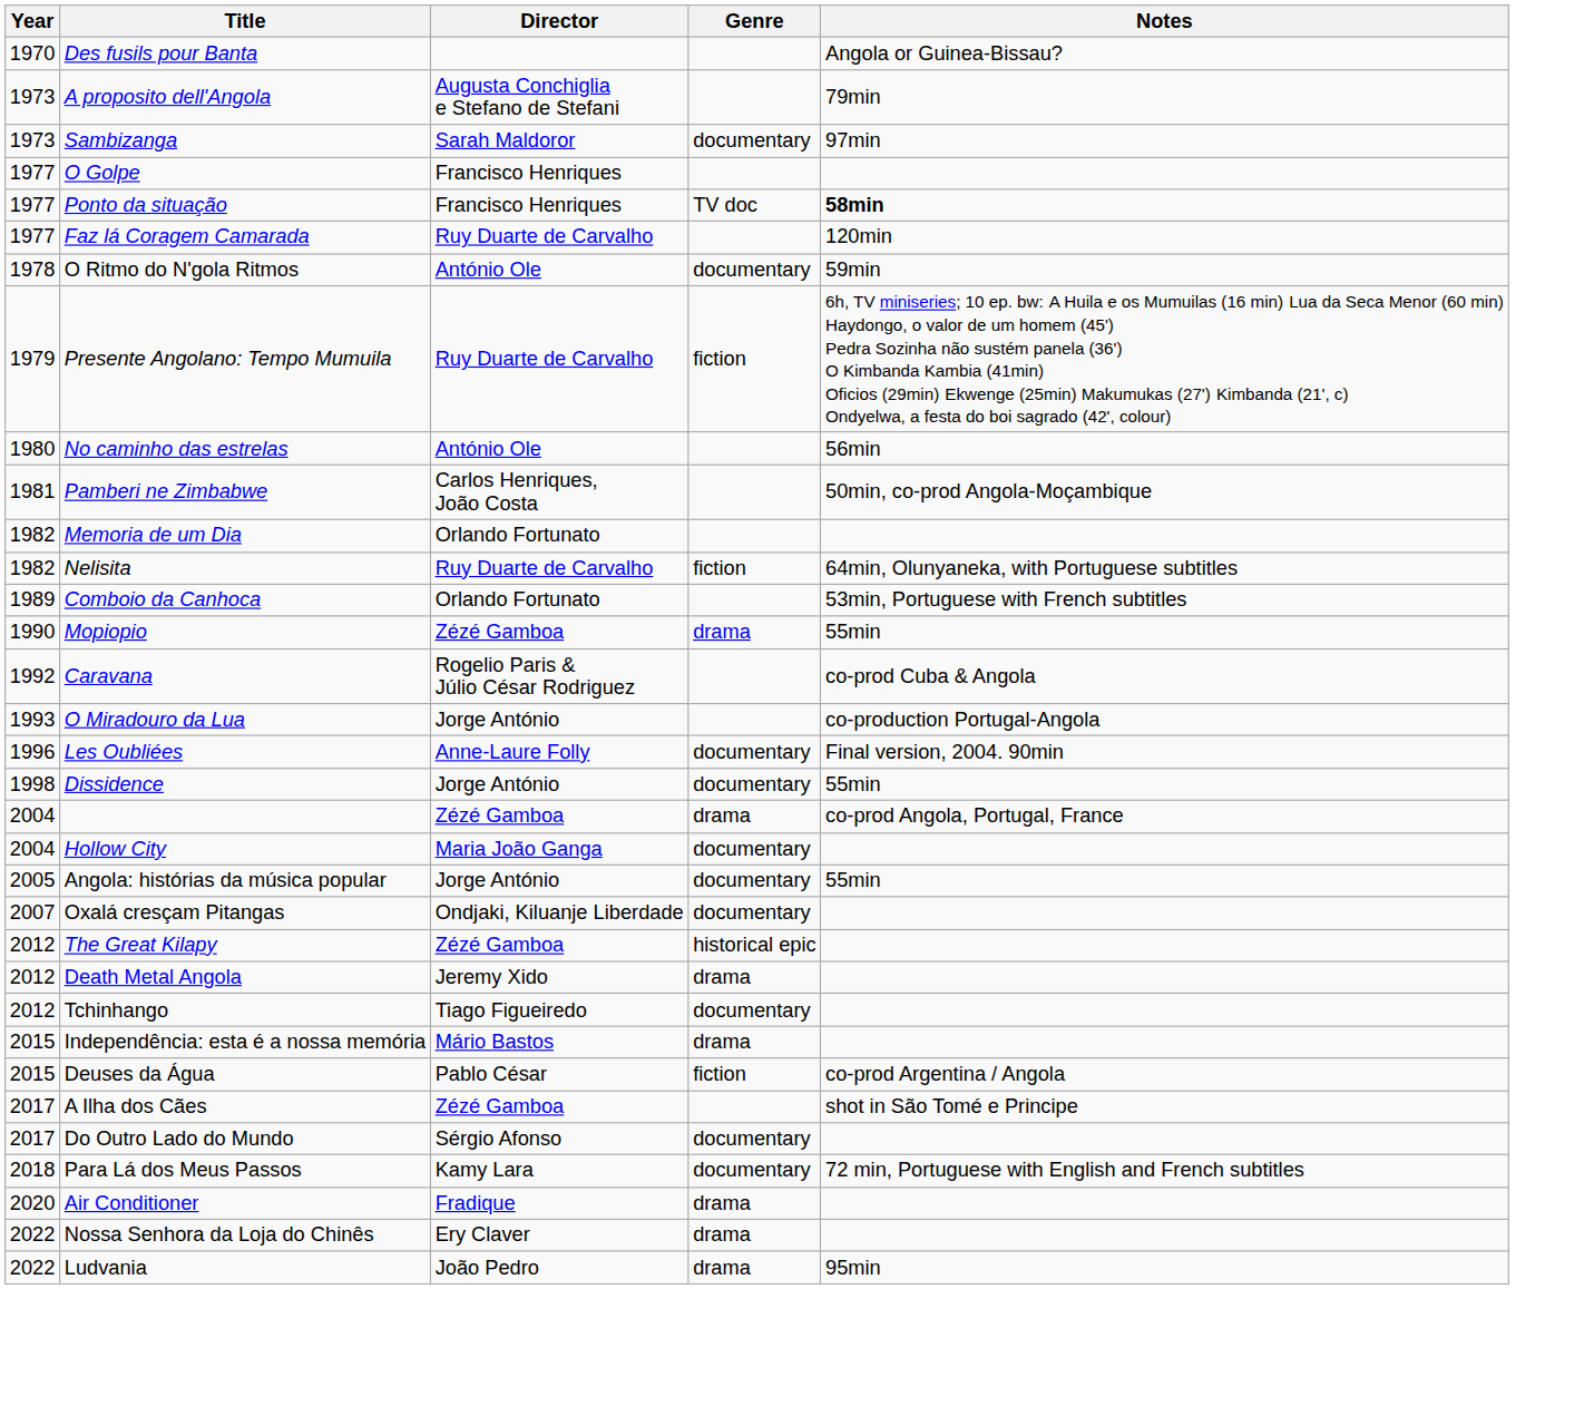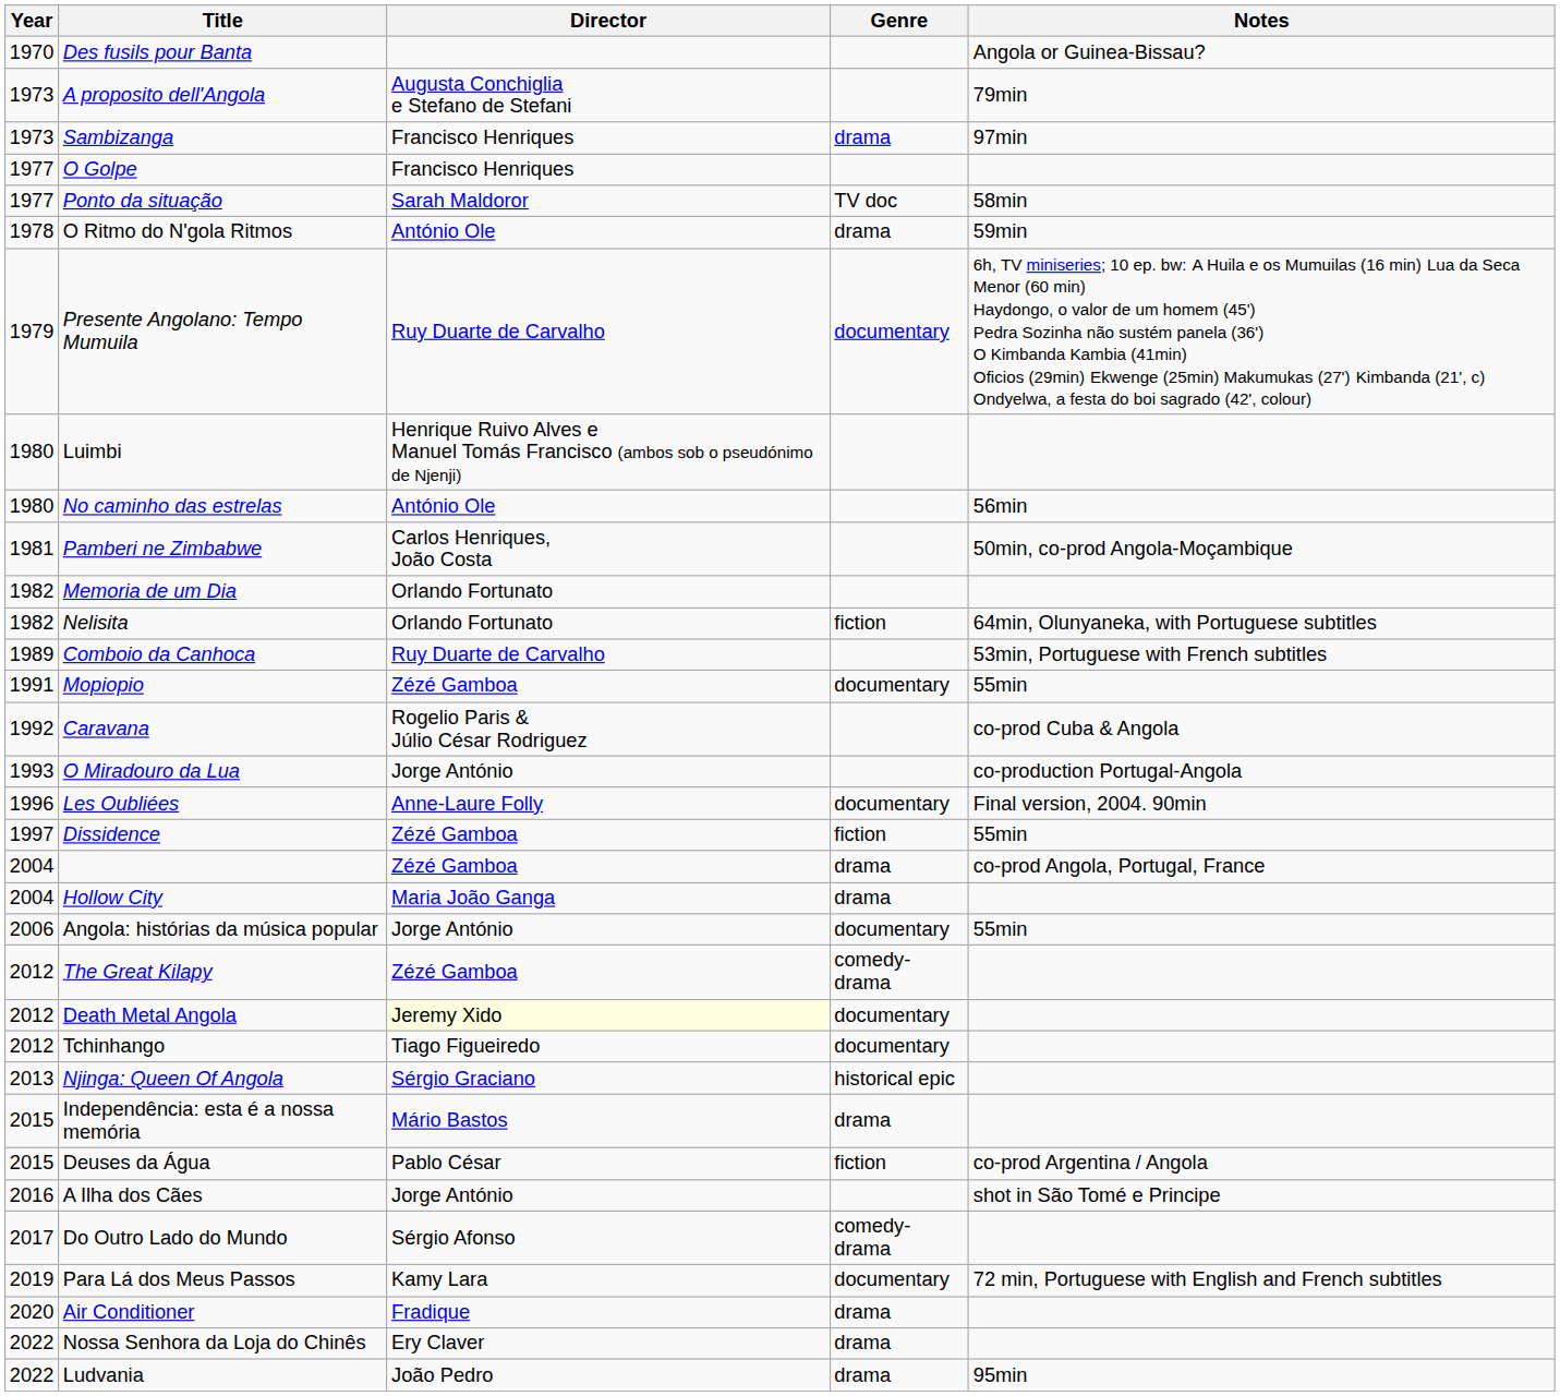Sambizanga | Director: Sarah Maldoror -> Francisco Henriques
Sambizanga | Genre: documentary -> drama
Ponto da situação | Director: Francisco Henriques -> Sarah Maldoror
Ponto da situação | Notes: bold -> normal
- row: 1977 | Faz lá Coragem Camarada | Ruy Duarte de Carvalho | 120min
O Ritmo do N'gola Ritmos | Genre: documentary -> drama
Presente Angolano: Tempo Mumuila | Genre: fiction -> documentary
+ row: 1980 | Luimbi | Henrique Ruivo Alves e Manuel Tomás Francisco (ambos sob o pseudónimo de Njenji)
Nelisita | Director: Ruy Duarte de Carvalho -> Orlando Fortunato
Comboio da Canhoca | Director: Orlando Fortunato -> Ruy Duarte de Carvalho
Mopiopio | Year: 1990 -> 1991
Mopiopio | Genre: drama -> documentary
Dissidence | Year: 1998 -> 1997
Dissidence | Director: Jorge António -> Zézé Gamboa
Dissidence | Genre: documentary -> fiction
Hollow City | Genre: documentary -> drama
Angola: histórias da música popular | Year: 2005 -> 2006
- row: 2007 | Oxalá cresçam Pitangas | Ondjaki, Kiluanje Liberdade | documentary
The Great Kilapy | Genre: historical epic -> comedy-drama
Death Metal Angola | Director: no background -> lightyellow background
Death Metal Angola | Genre: drama -> documentary
+ row: 2013 | Njinga: Queen Of Angola | Sérgio Graciano | historical epic
A Ilha dos Cães | Year: 2017 -> 2016
A Ilha dos Cães | Director: Zézé Gamboa -> Jorge António
Do Outro Lado do Mundo | Genre: documentary -> comedy-drama
Para Lá dos Meus Passos | Year: 2018 -> 2019
